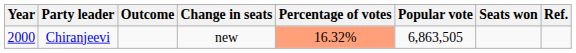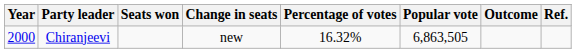columns swapped: Seats won <-> Outcome
Chiranjeevi | Percentage of votes: lightsalmon background -> no background
